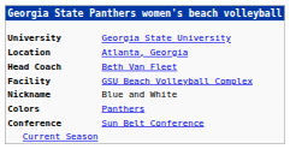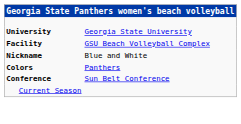- row: Location | Atlanta, Georgia
- row: Head Coach | Beth Van Fleet
